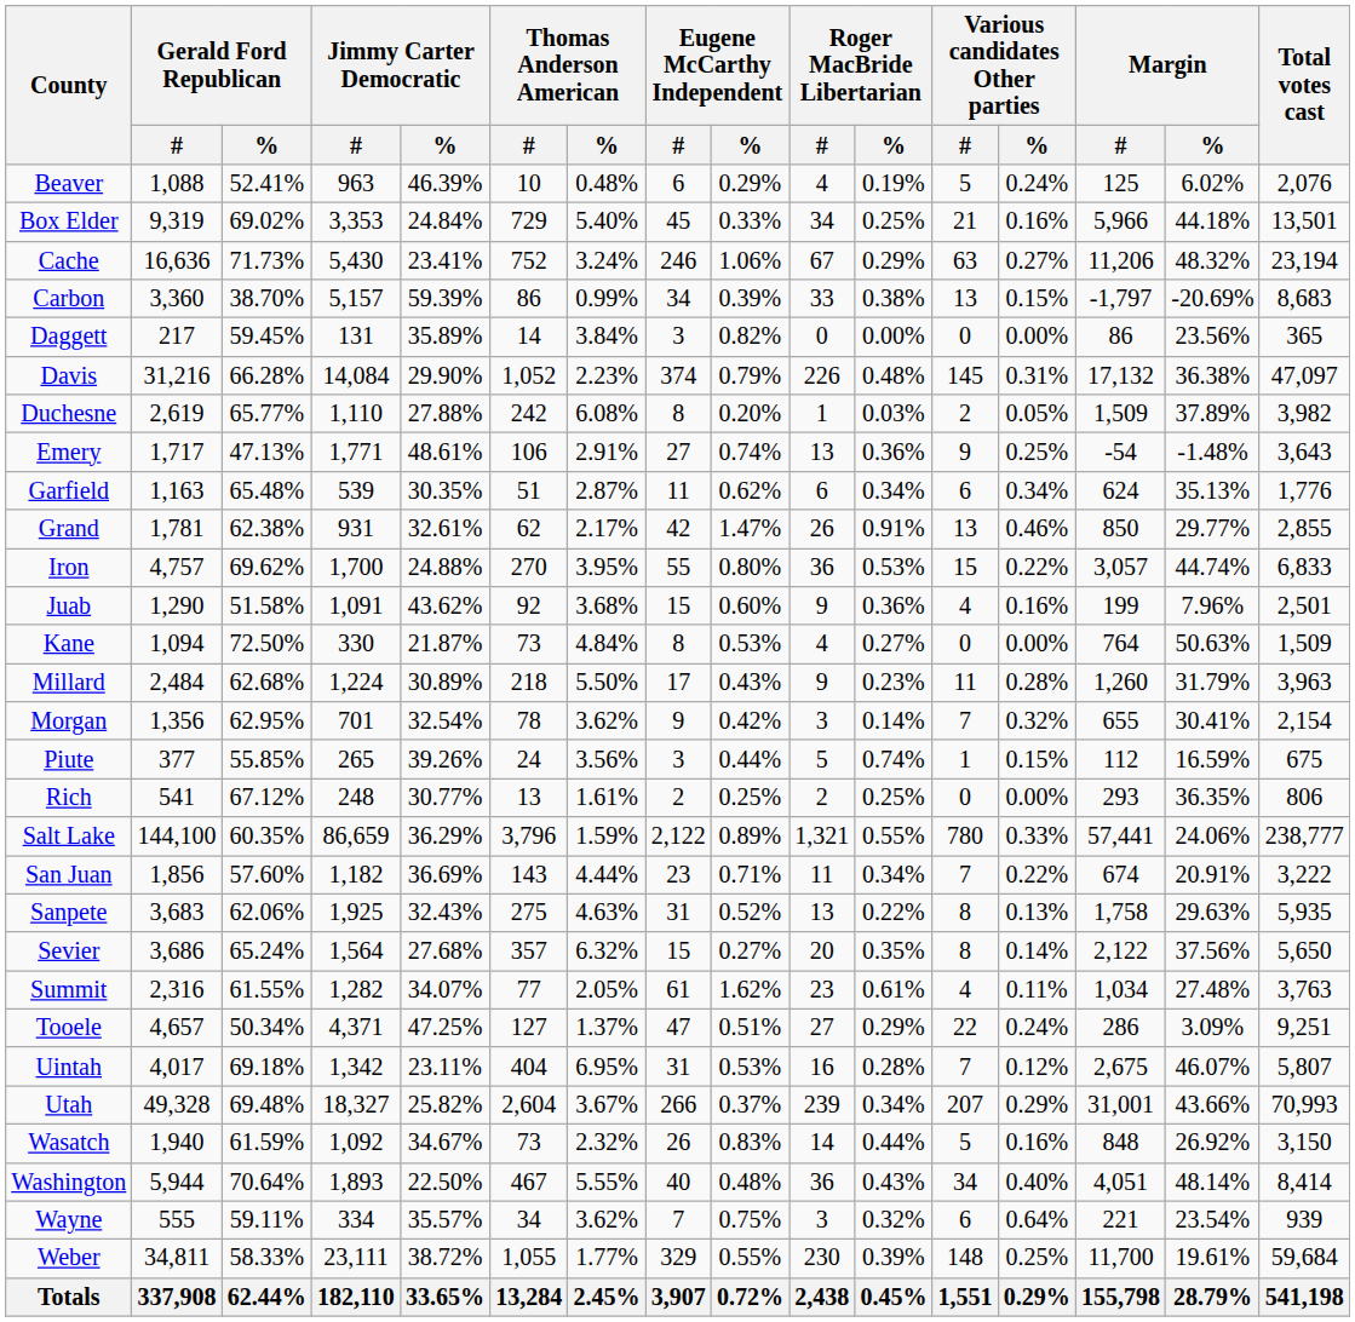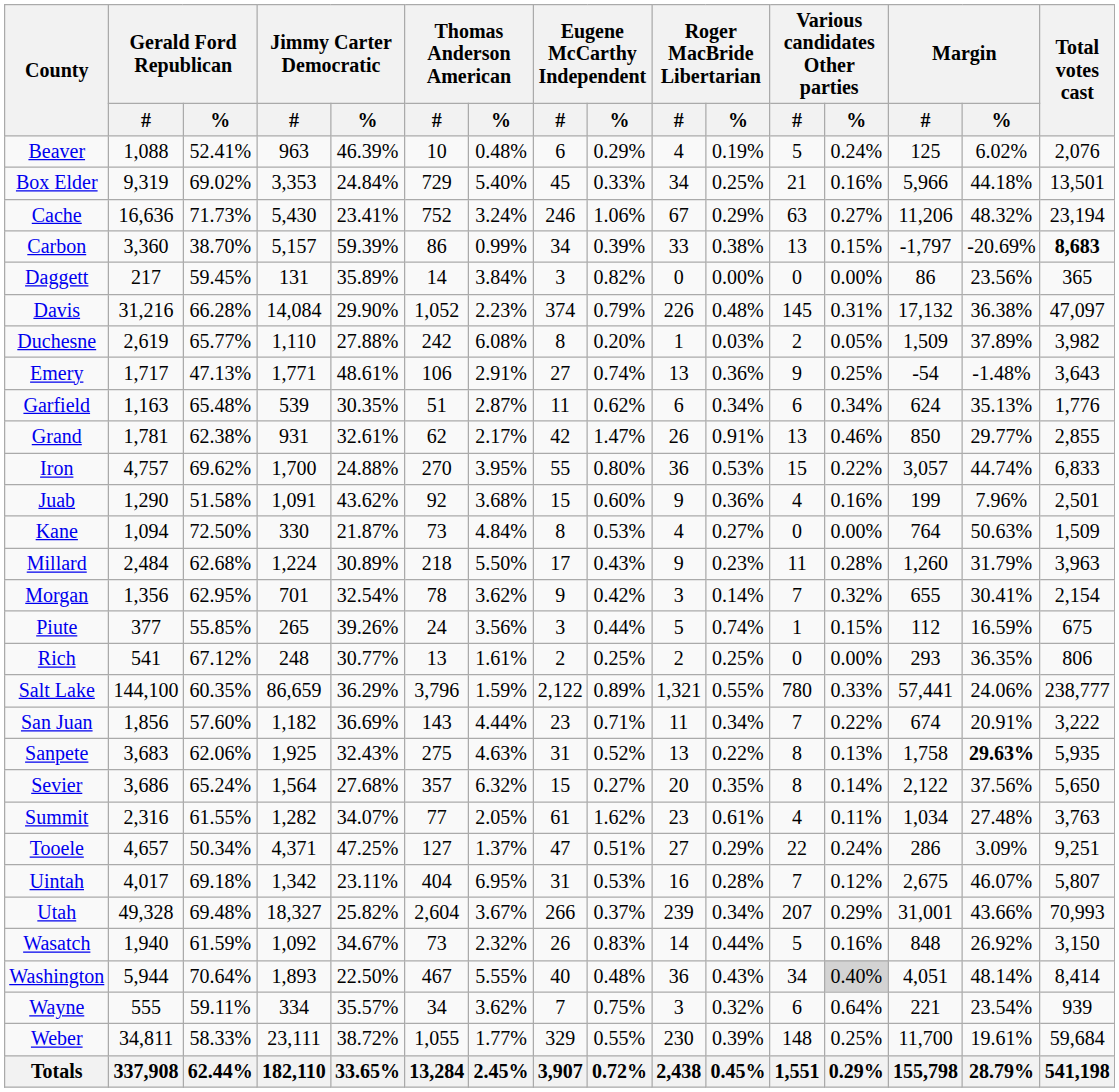Carbon | Total votes cast: normal -> bold
Sanpete | Margin / %: normal -> bold
Washington | Various candidates Other parties / %: no background -> lightgrey background
